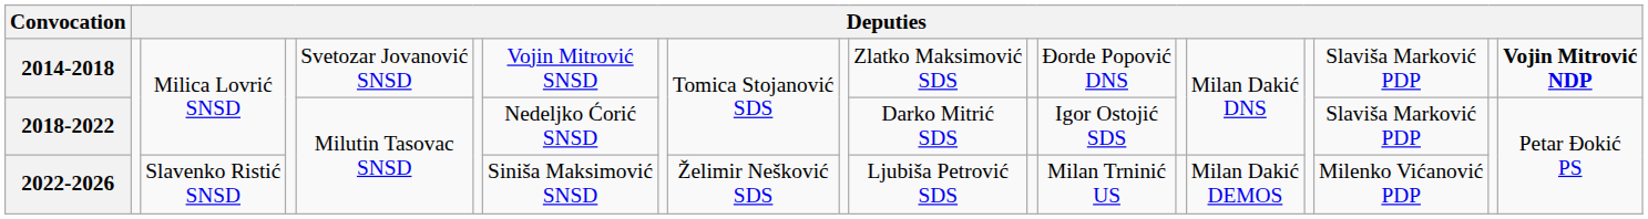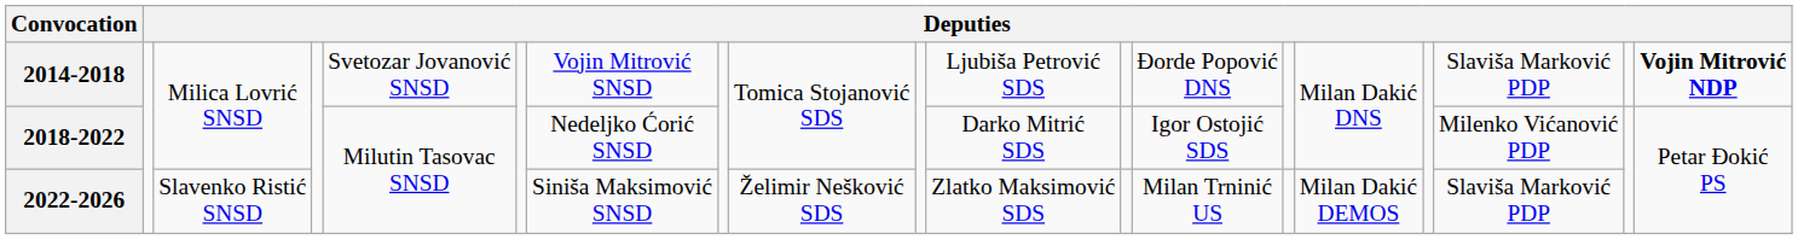2014-2018 | column 11: Zlatko Maksimović SDS -> Ljubiša Petrović SDS
2018-2022 | column 17: Slaviša Marković PDP -> Milenko Vićanović PDP
2022-2026 | column 11: Ljubiša Petrović SDS -> Zlatko Maksimović SDS
2022-2026 | column 17: Milenko Vićanović PDP -> Slaviša Marković PDP
